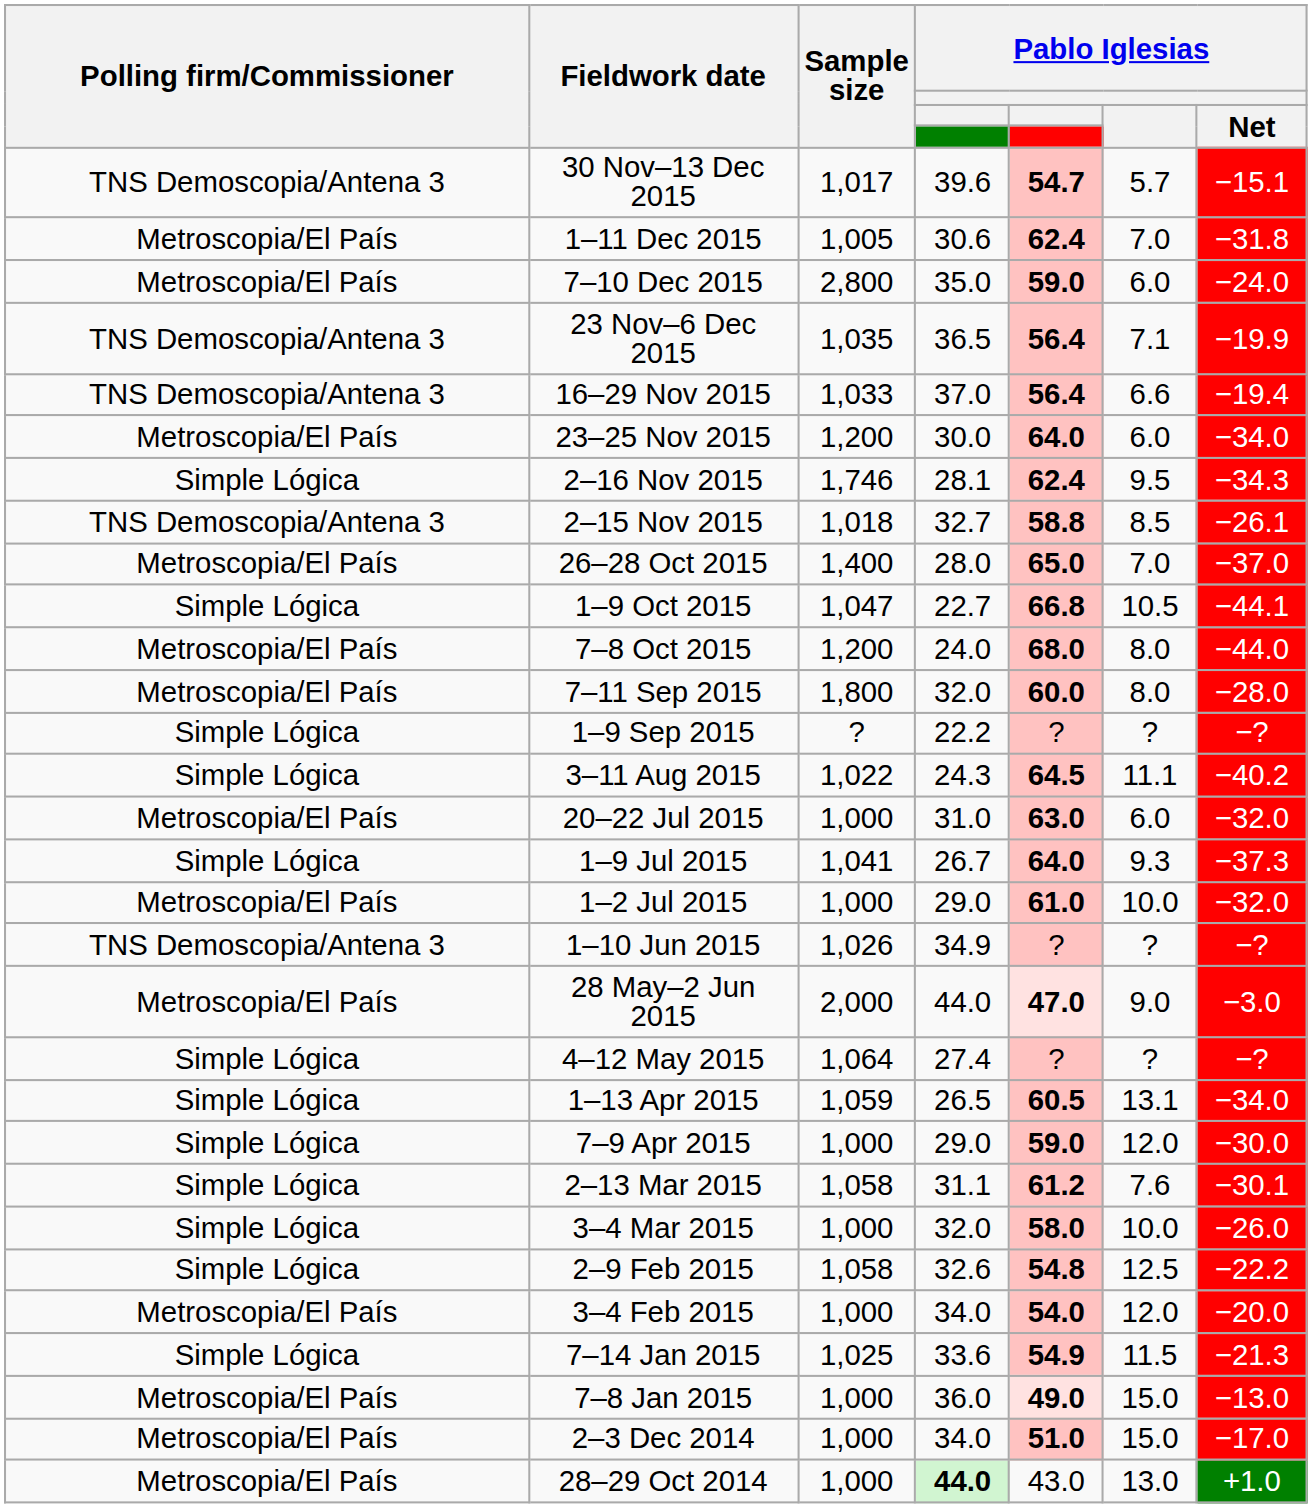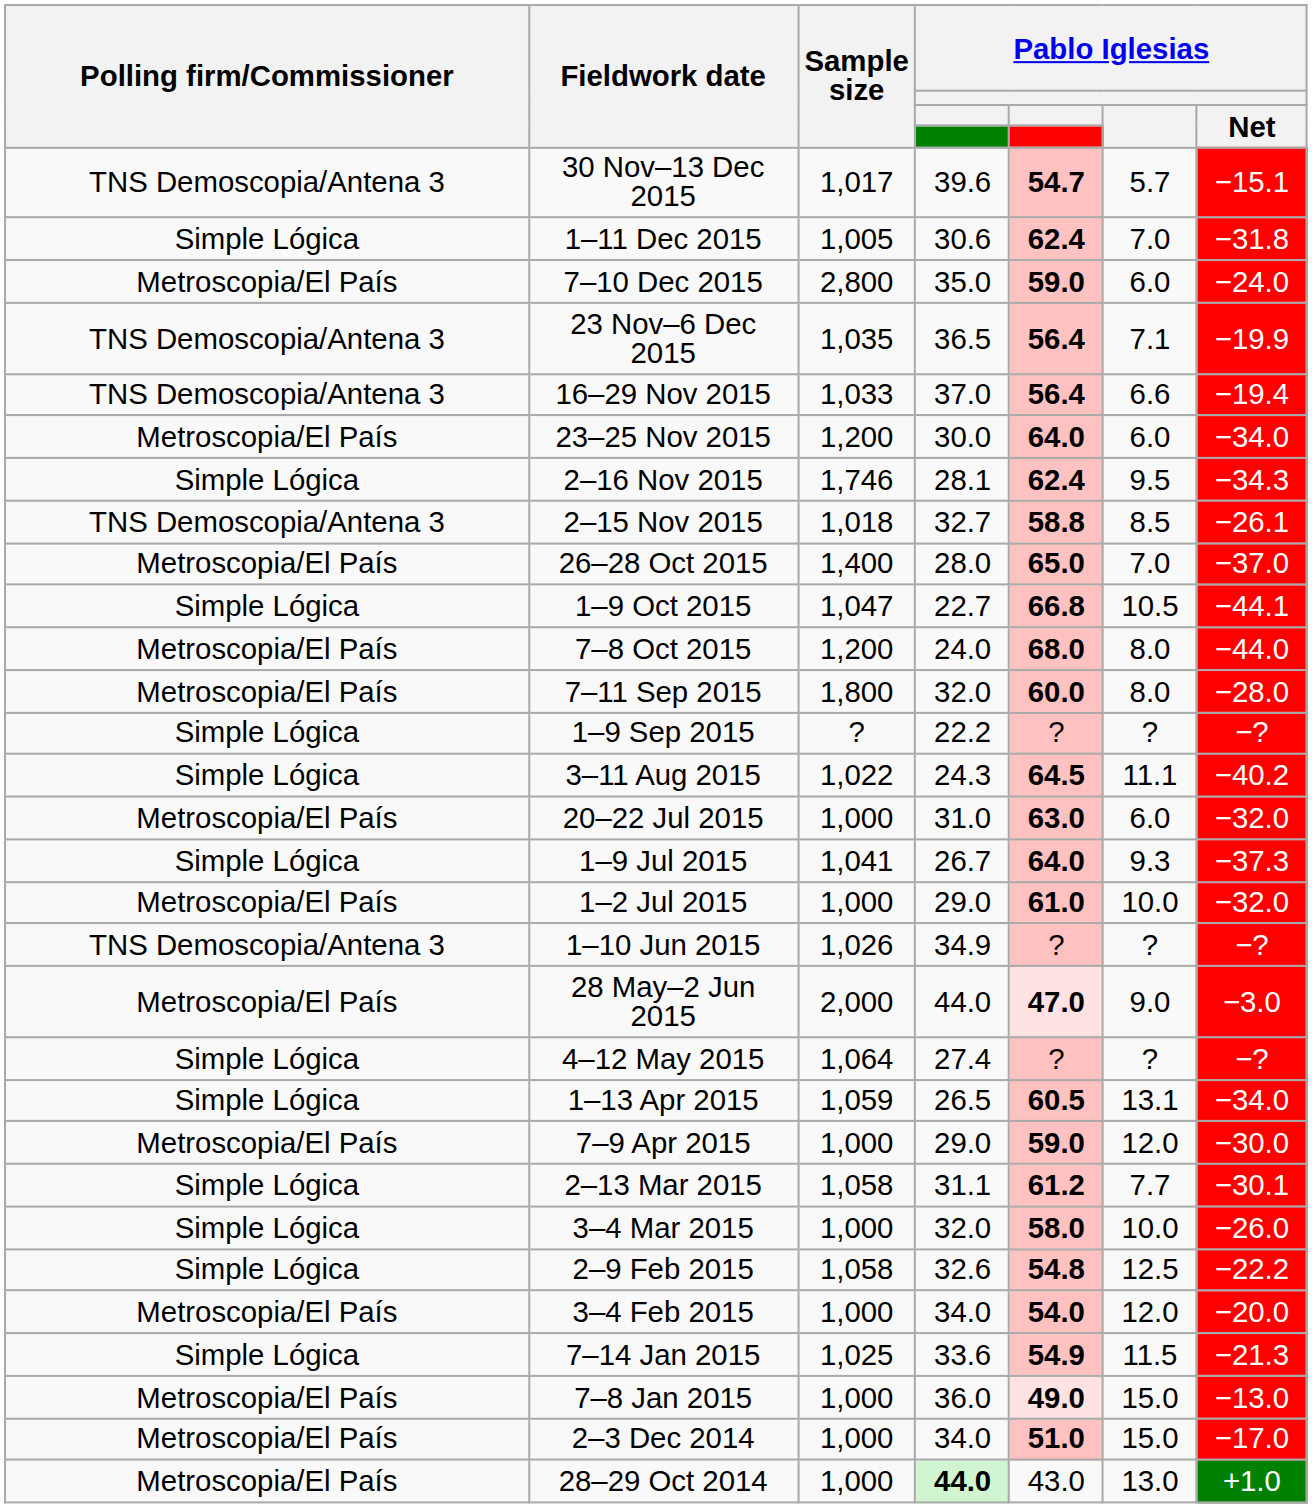1–11 Dec 2015 | Polling firm/Commissioner: Metroscopia/El País -> Simple Lógica
7–9 Apr 2015 | Polling firm/Commissioner: Simple Lógica -> Metroscopia/El País
2–13 Mar 2015 | column 6: 7.6 -> 7.7
